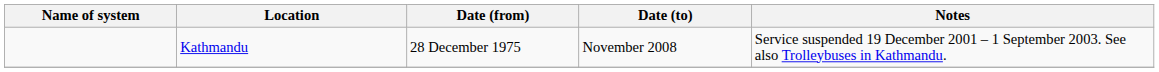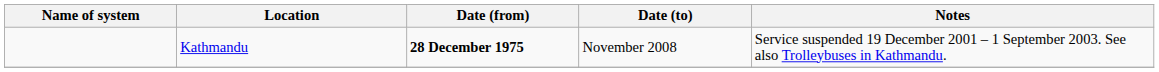Kathmandu | Date (from): normal -> bold
